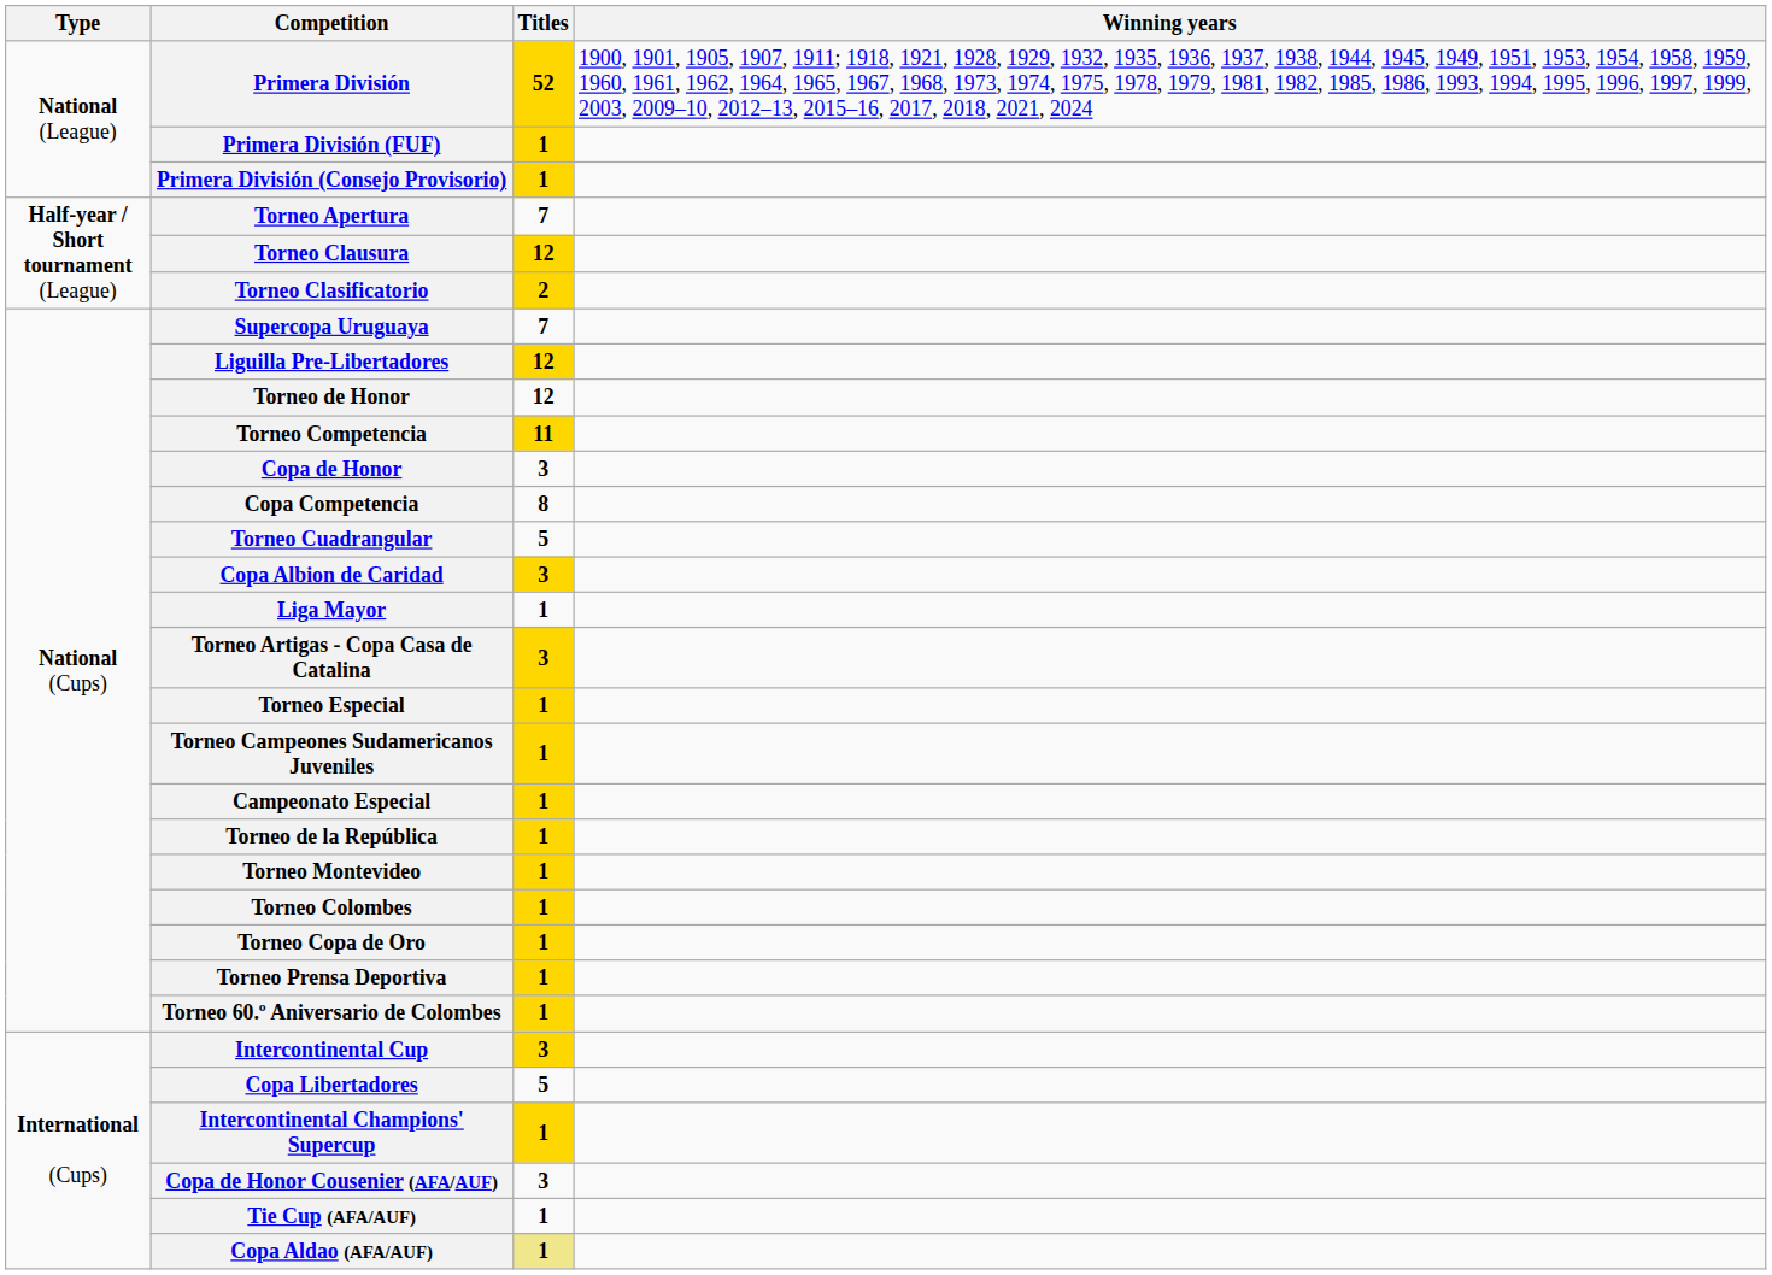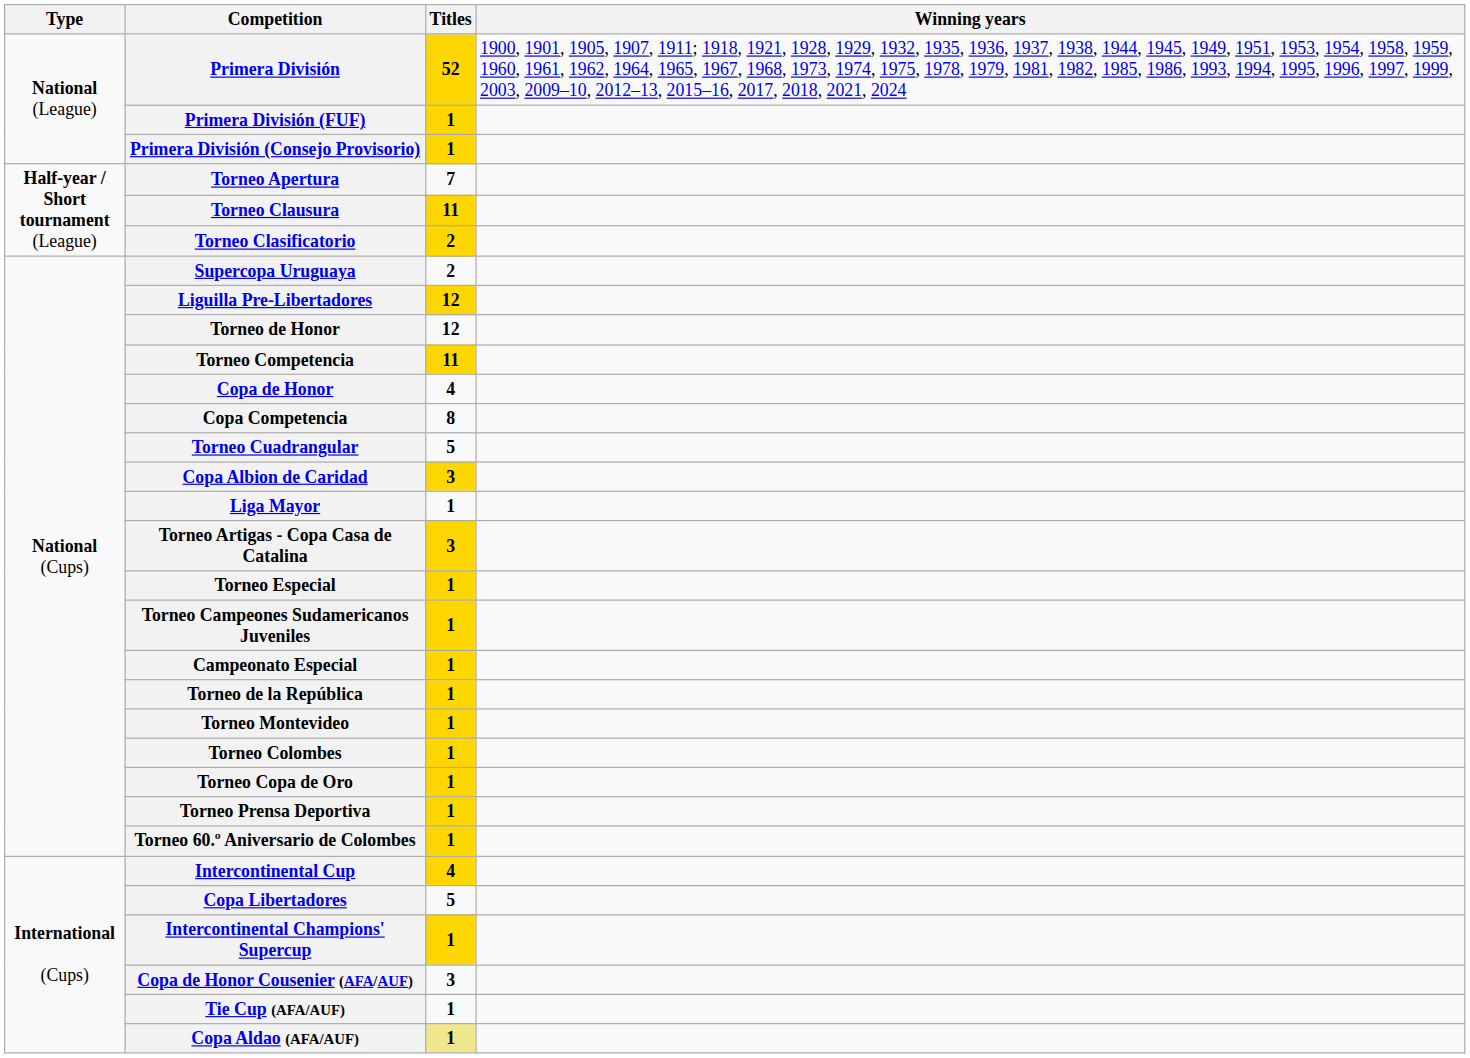Torneo Clausura | Titles: 12 -> 11
Supercopa Uruguaya | Titles: 7 -> 2
Copa de Honor | Titles: 3 -> 4
Intercontinental Cup | Titles: 3 -> 4
